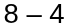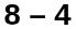row 1 | column 1: normal -> bold
